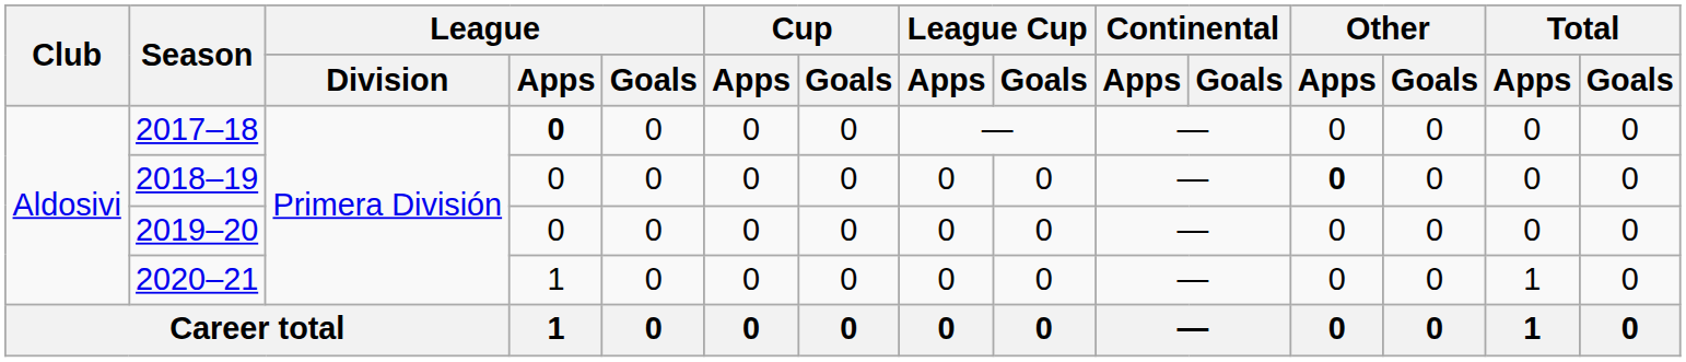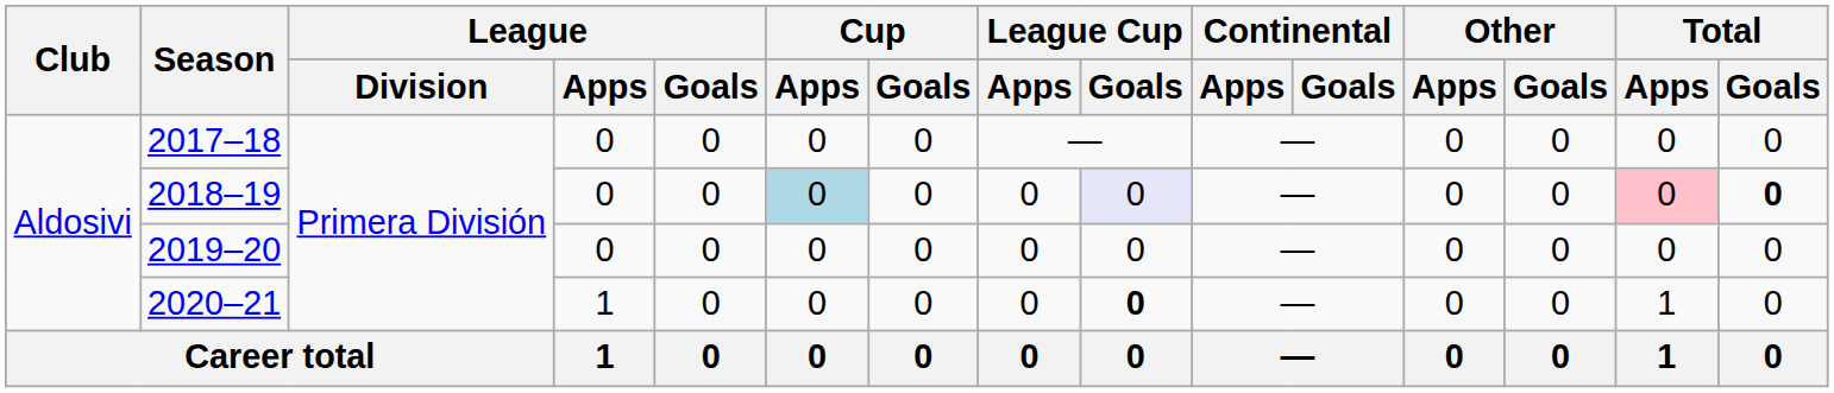2017–18 | League / Apps: bold -> normal
2018–19 | Cup / Apps: no background -> lightblue background
2018–19 | League Cup / Goals: no background -> lavender background
2018–19 | Other / Apps: bold -> normal
2018–19 | Total / Apps: no background -> pink background
2018–19 | Total / Goals: normal -> bold
2020–21 | League Cup / Goals: normal -> bold
